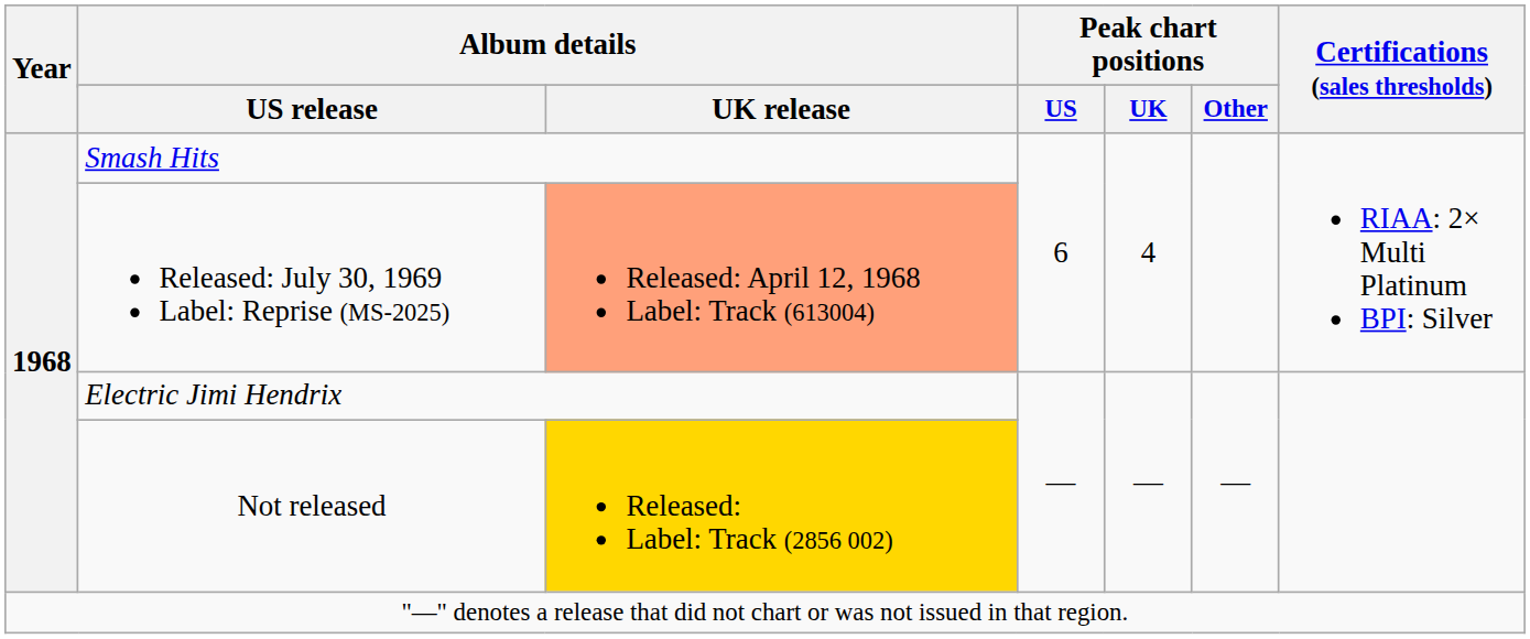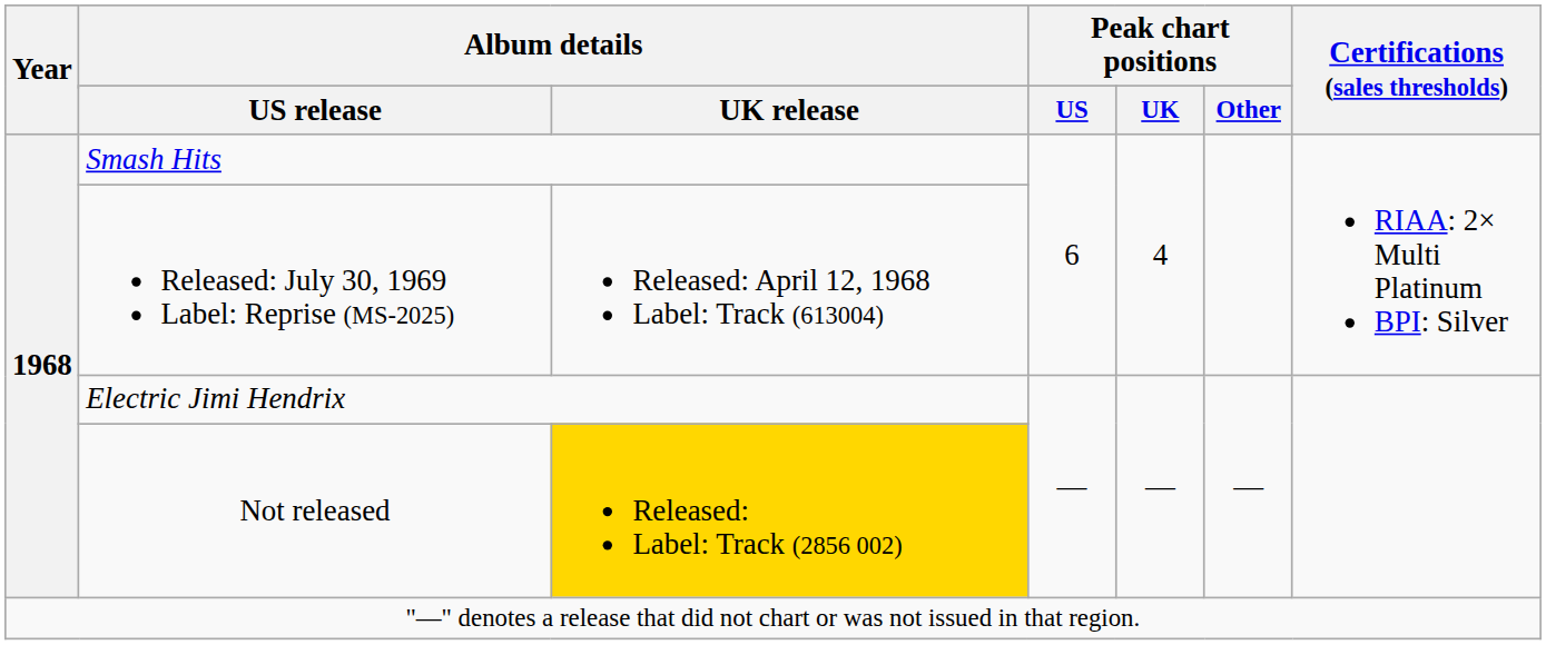Released: July 30, 1969 Label: Reprise (MS-2025) | Album details / UK release: lightsalmon background -> no background
